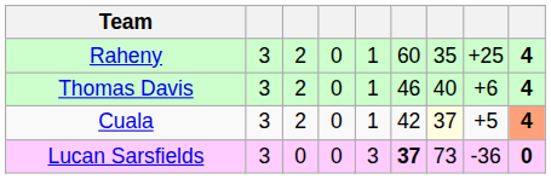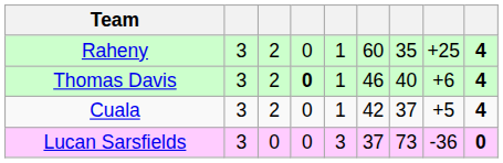Thomas Davis | column 4: normal -> bold
Cuala | column 7: lightyellow background -> no background
Cuala | column 9: lightsalmon background -> no background
Lucan Sarsfields | column 6: bold -> normal
